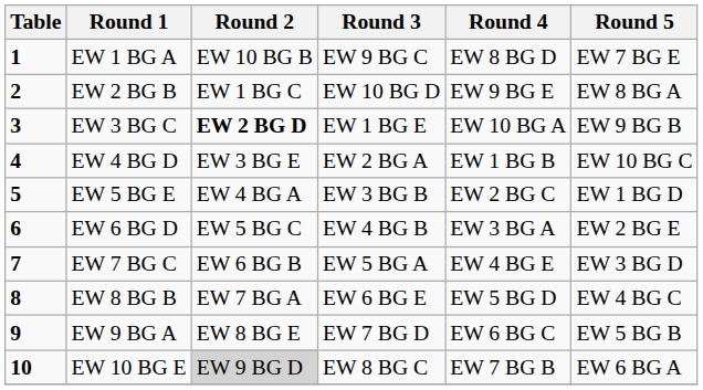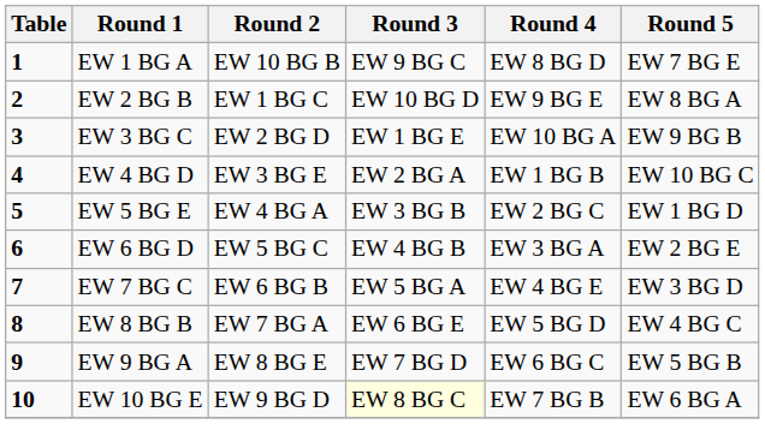EW 3 BG C | Round 2: bold -> normal
EW 10 BG E | Round 2: lightgrey background -> no background
EW 10 BG E | Round 3: no background -> lightyellow background
